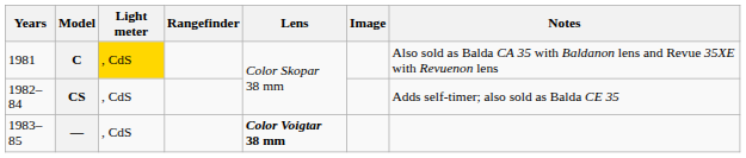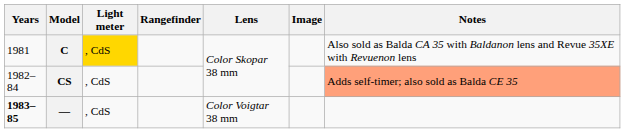CS | Notes: no background -> lightsalmon background
— | Years: normal -> bold
— | Lens: bold -> normal
